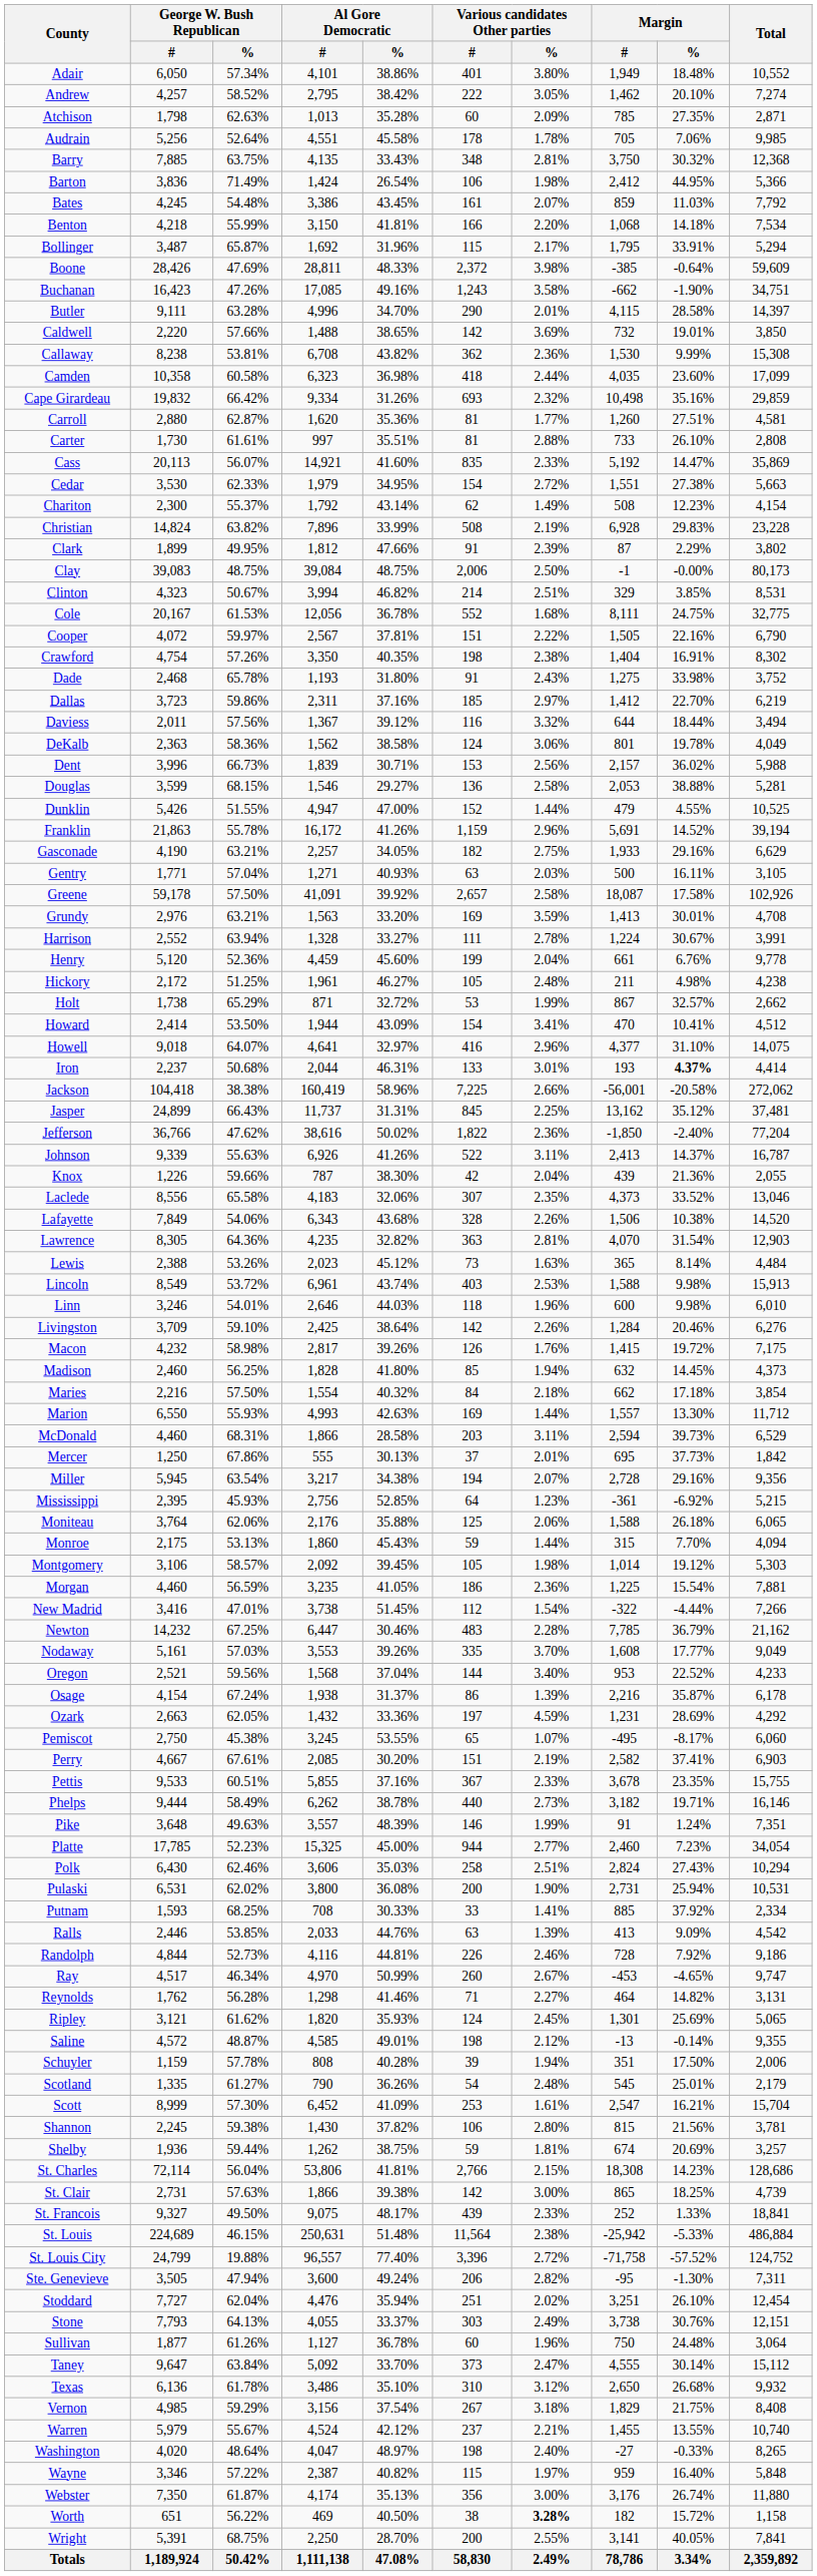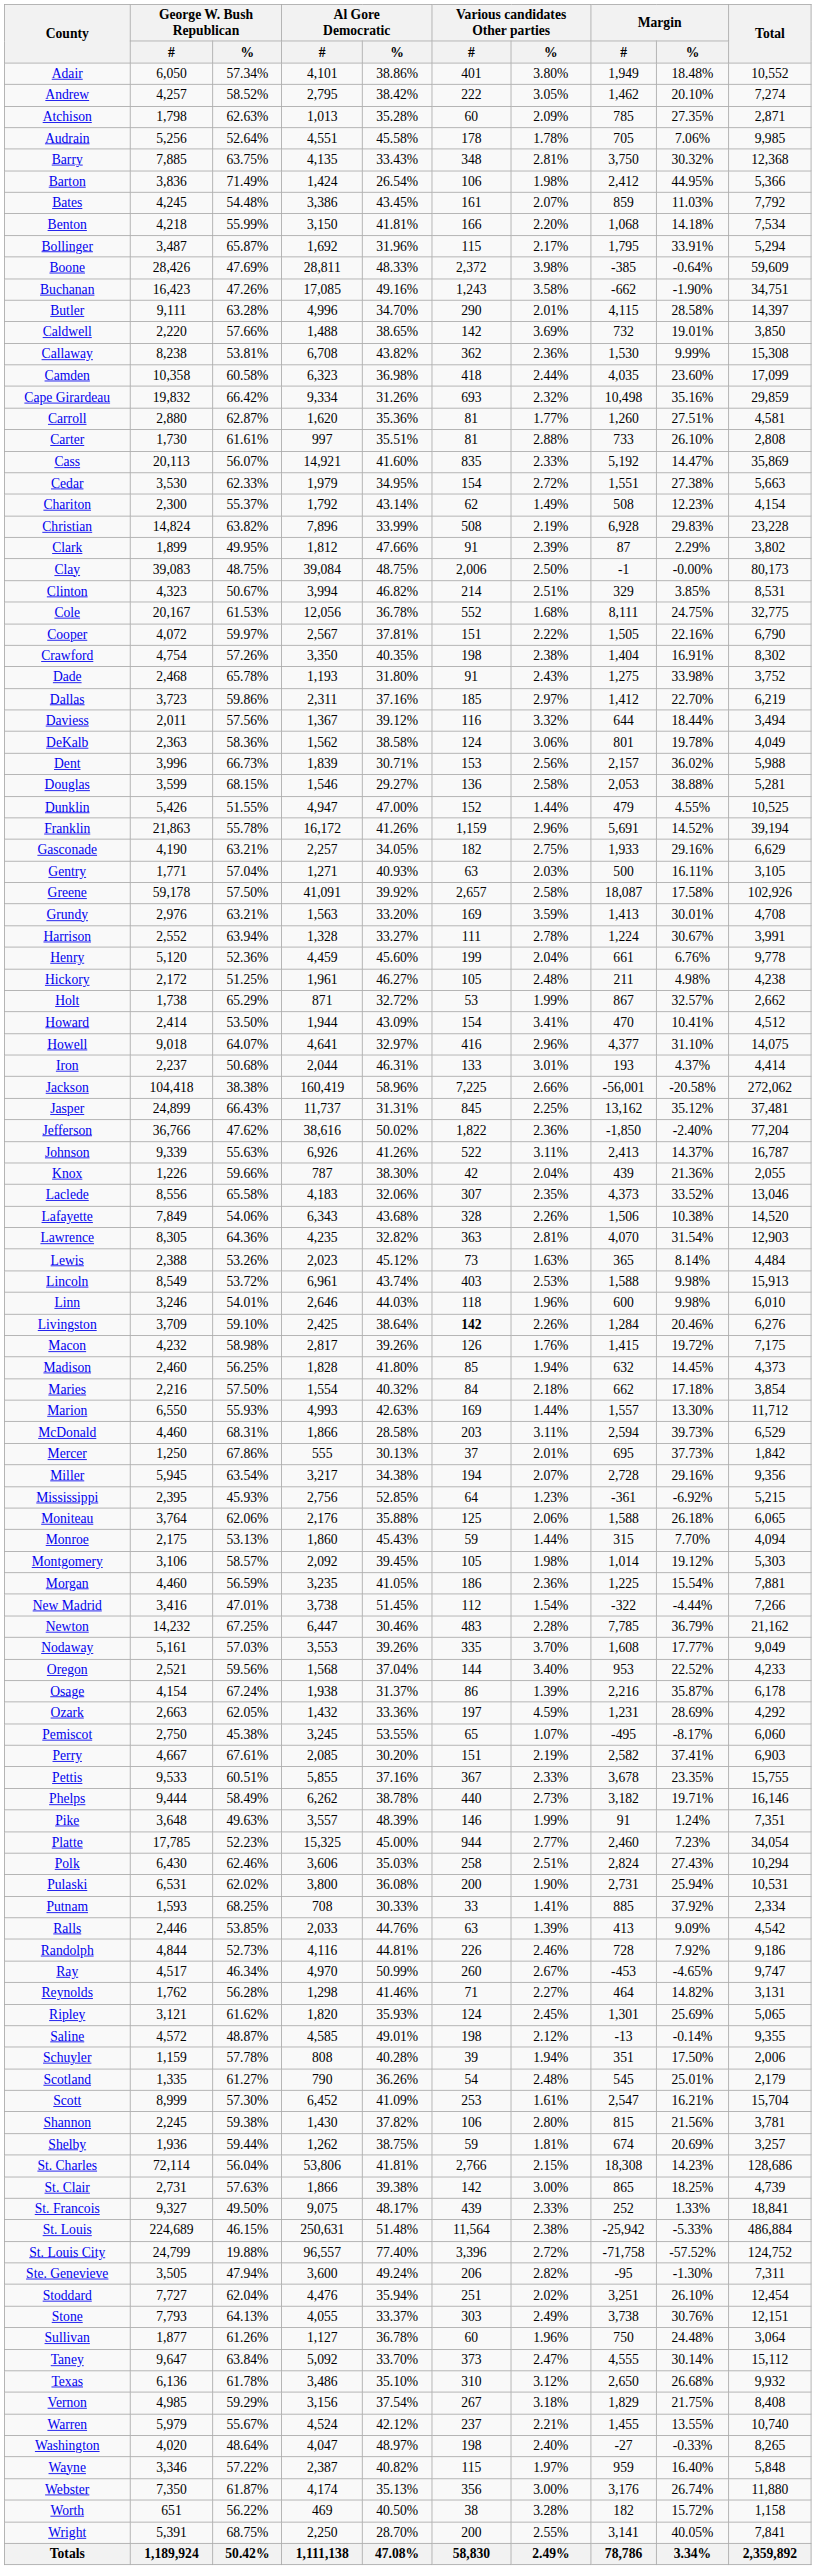Iron | Margin / %: bold -> normal
Livingston | Various candidates Other parties / #: normal -> bold
Worth | Various candidates Other parties / %: bold -> normal
